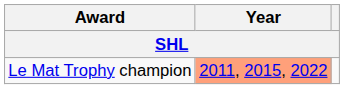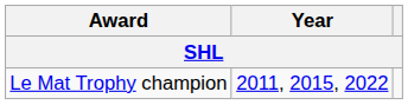Le Mat Trophy champion | Year: lightsalmon background -> no background
